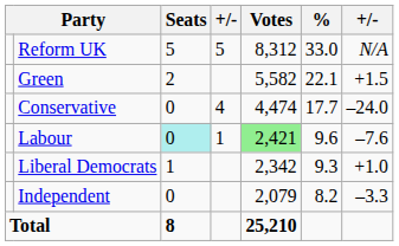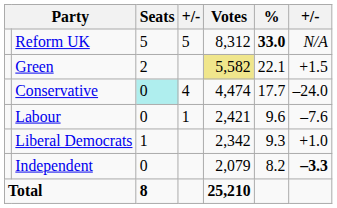Reform UK | %: normal -> bold
Green | Votes: no background -> khaki background
Conservative | Seats: no background -> paleturquoise background
Labour | Seats: paleturquoise background -> no background
Labour | Votes: lightgreen background -> no background
Independent | column 7: normal -> bold
